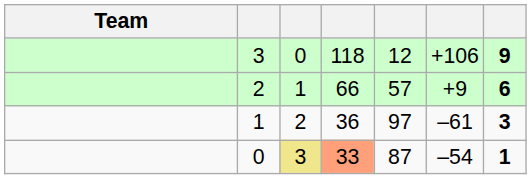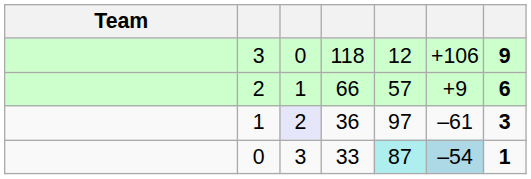row 4 | column 3: no background -> lavender background
row 5 | column 3: khaki background -> no background
row 5 | column 4: lightsalmon background -> no background
row 5 | column 5: no background -> paleturquoise background
row 5 | column 6: no background -> lightblue background
